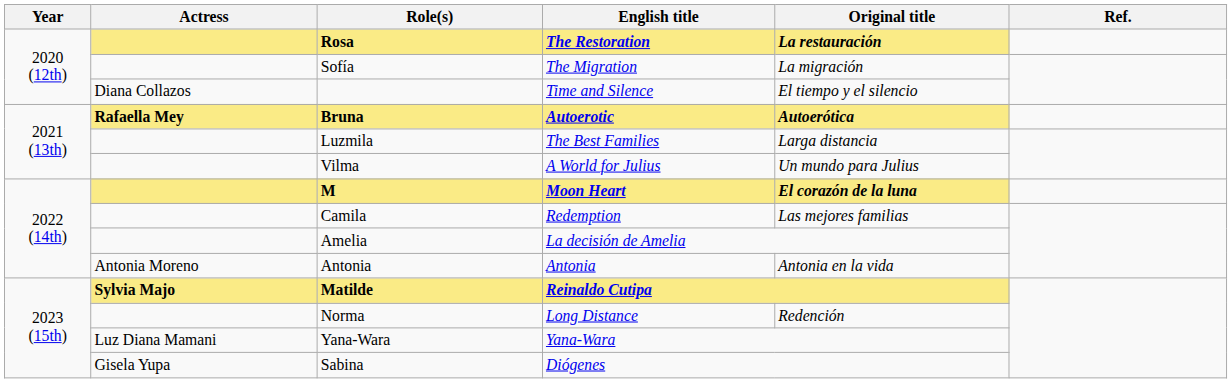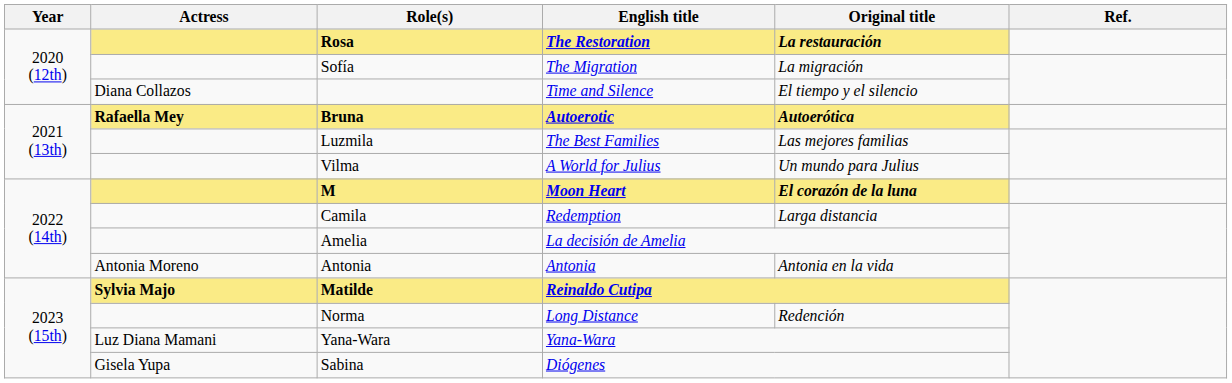Luzmila | Original title: Larga distancia -> Las mejores familias
Camila | Original title: Las mejores familias -> Larga distancia
